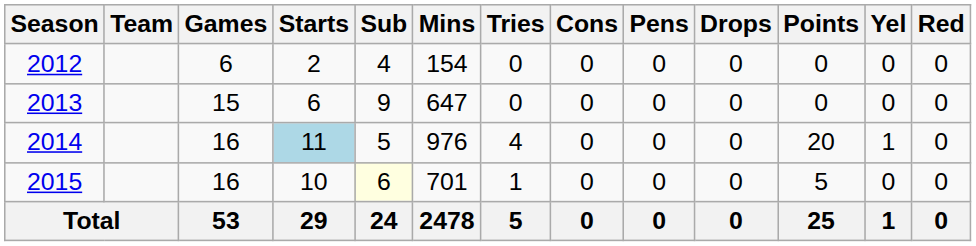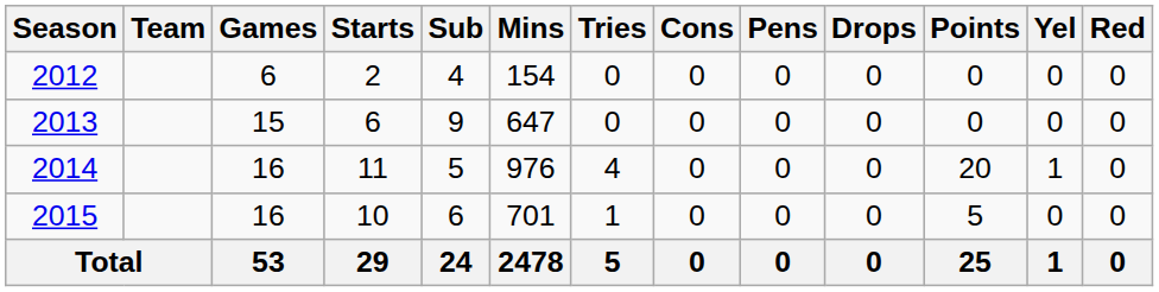2014 | Starts: lightblue background -> no background
2015 | Sub: lightyellow background -> no background
